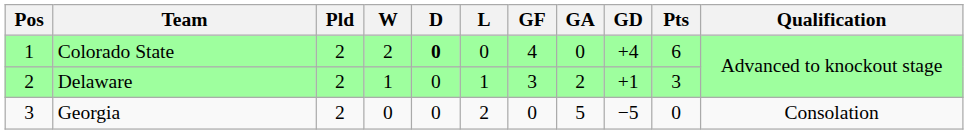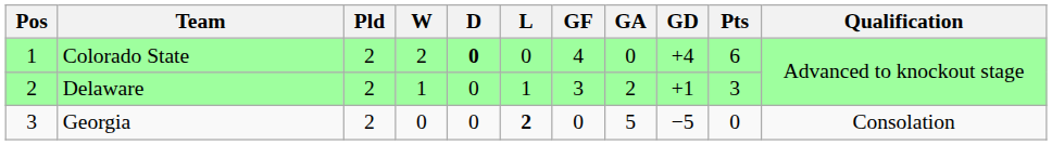Georgia | L: normal -> bold
